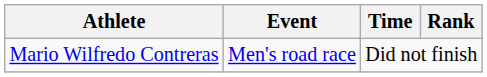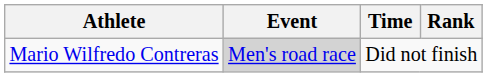Mario Wilfredo Contreras | Event: no background -> lightgrey background
